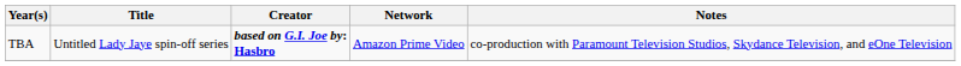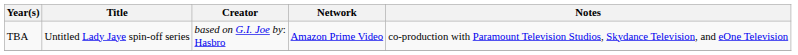TBA | Creator: bold -> normal
